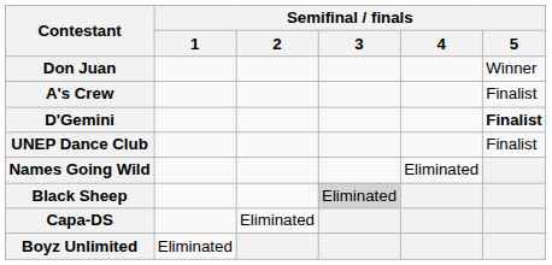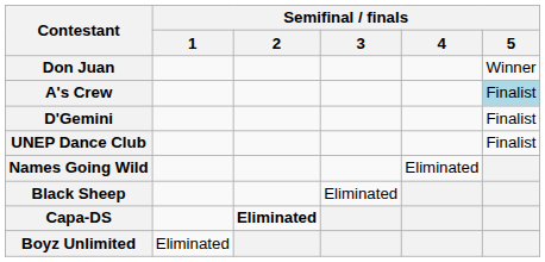A's Crew | Semifinal / finals / 5: no background -> lightblue background
D'Gemini | Semifinal / finals / 5: bold -> normal
Black Sheep | Semifinal / finals / 3: lightgrey background -> no background
Capa-DS | Semifinal / finals / 2: normal -> bold
